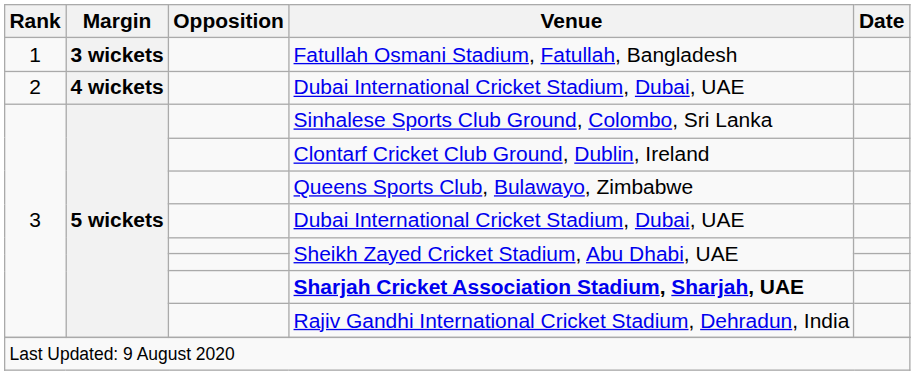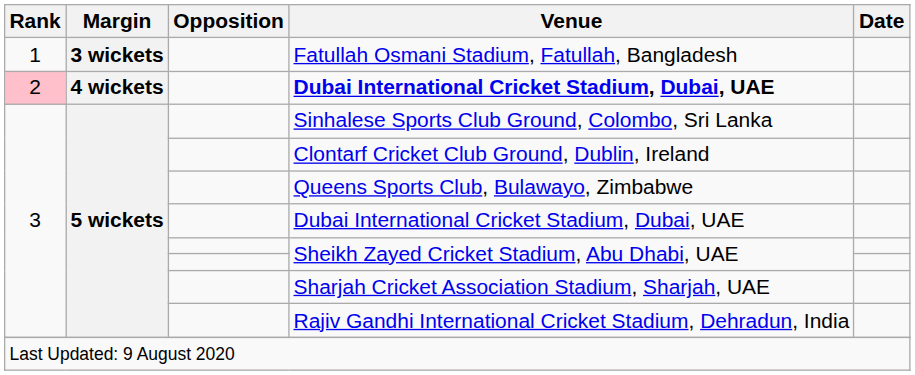2 / Dubai International Cricket Stadium, Dubai, UAE | Rank: no background -> pink background
2 / Dubai International Cricket Stadium, Dubai, UAE | Venue: normal -> bold
Sharjah Cricket Association Stadium, Sharjah, UAE | Venue: bold -> normal
